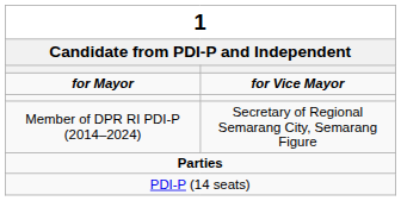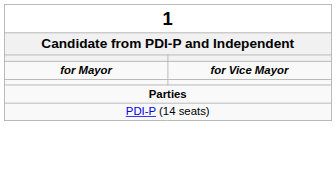- row: Member of DPR RI PDI-P (2014–2024) | Secretary of Regional Semarang City, Semarang Figure
